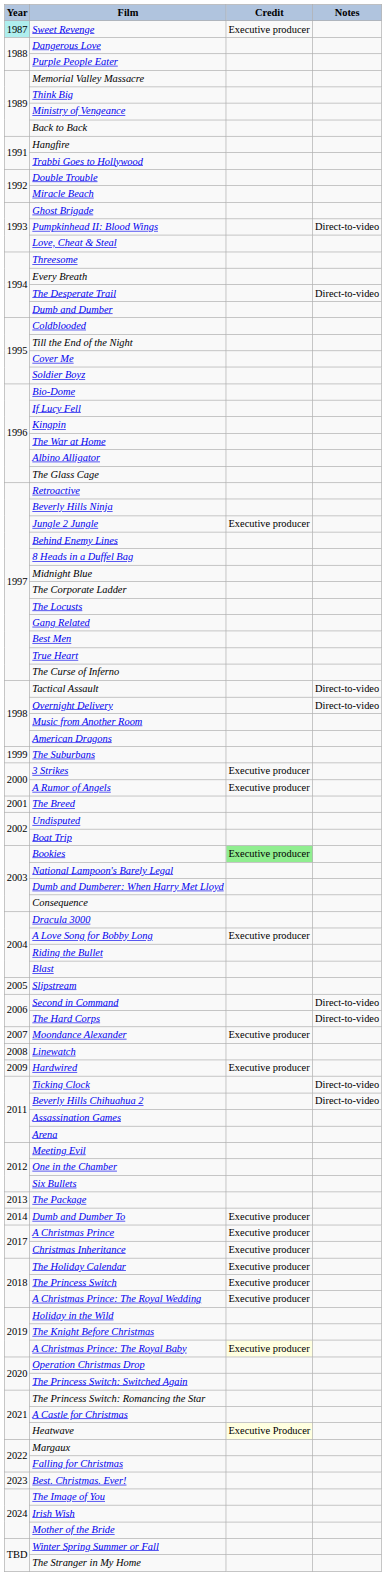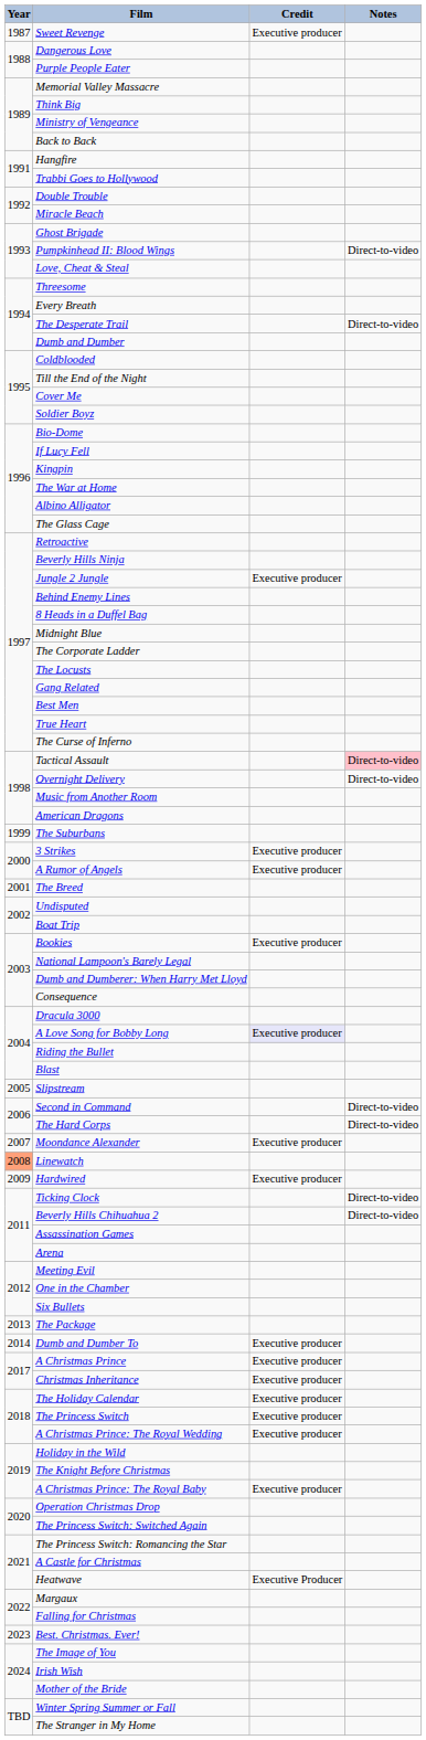Sweet Revenge | Year: paleturquoise background -> no background
Tactical Assault | Notes: no background -> pink background
Bookies | Credit: lightgreen background -> no background
A Love Song for Bobby Long | Credit: no background -> lavender background
Linewatch | Year: no background -> lightsalmon background
A Christmas Prince: The Royal Baby | Credit: lightyellow background -> no background
Heatwave | Credit: lightyellow background -> no background
